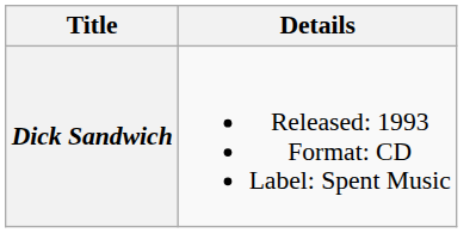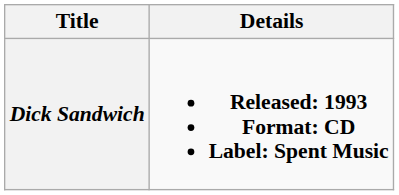Dick Sandwich | Details: normal -> bold
